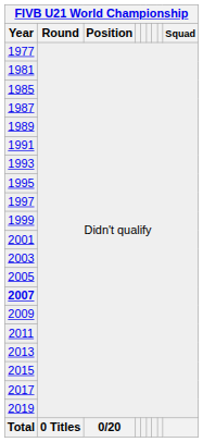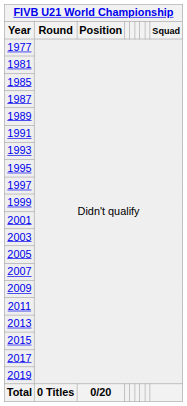2007 | FIVB U21 World Championship / Year: bold -> normal
